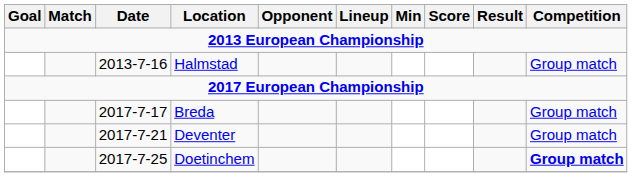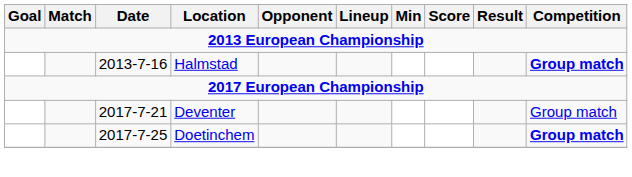Halmstad | Competition: normal -> bold
- row: 2017-7-17 | Breda | Group match
